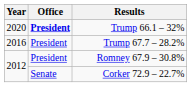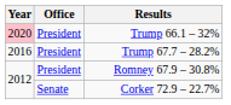Trump 66.1 – 32% | Year: no background -> pink background
Trump 66.1 – 32% | Office: bold -> normal
